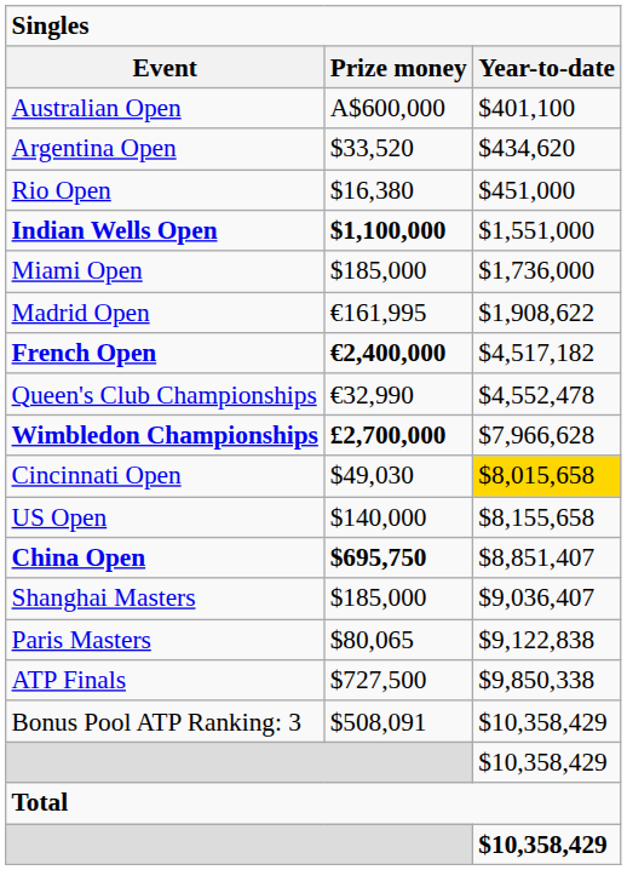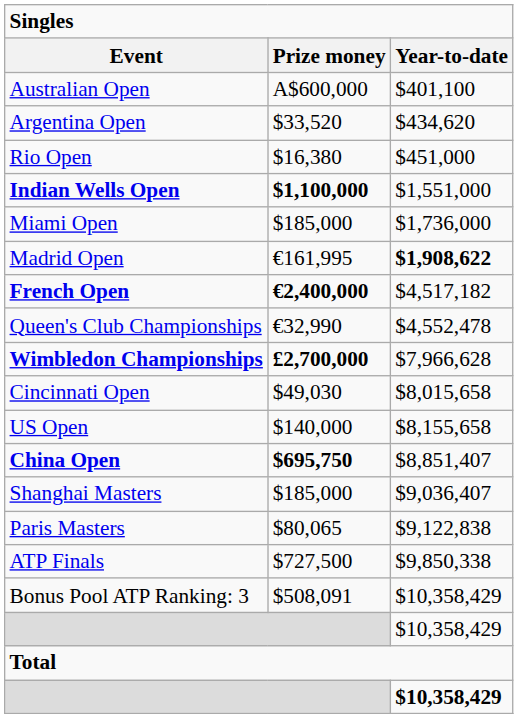Madrid Open | Year-to-date: normal -> bold
Cincinnati Open | Year-to-date: gold background -> no background
